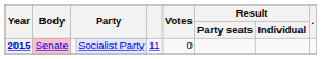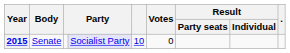2015 | Body: pink background -> no background
2015 | column 5: 11 -> 10
